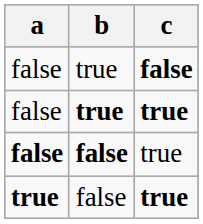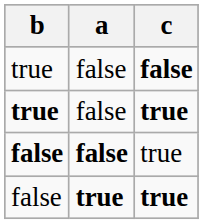columns swapped: a <-> b
